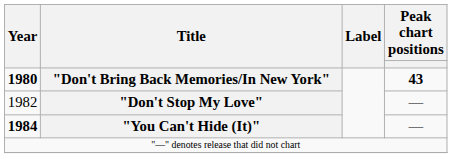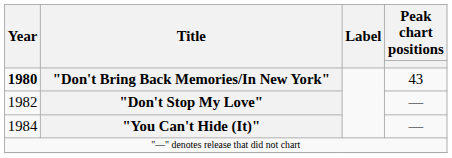"Don't Bring Back Memories/In New York" | Peak chart positions: bold -> normal
"You Can't Hide (It)" | Year: bold -> normal
